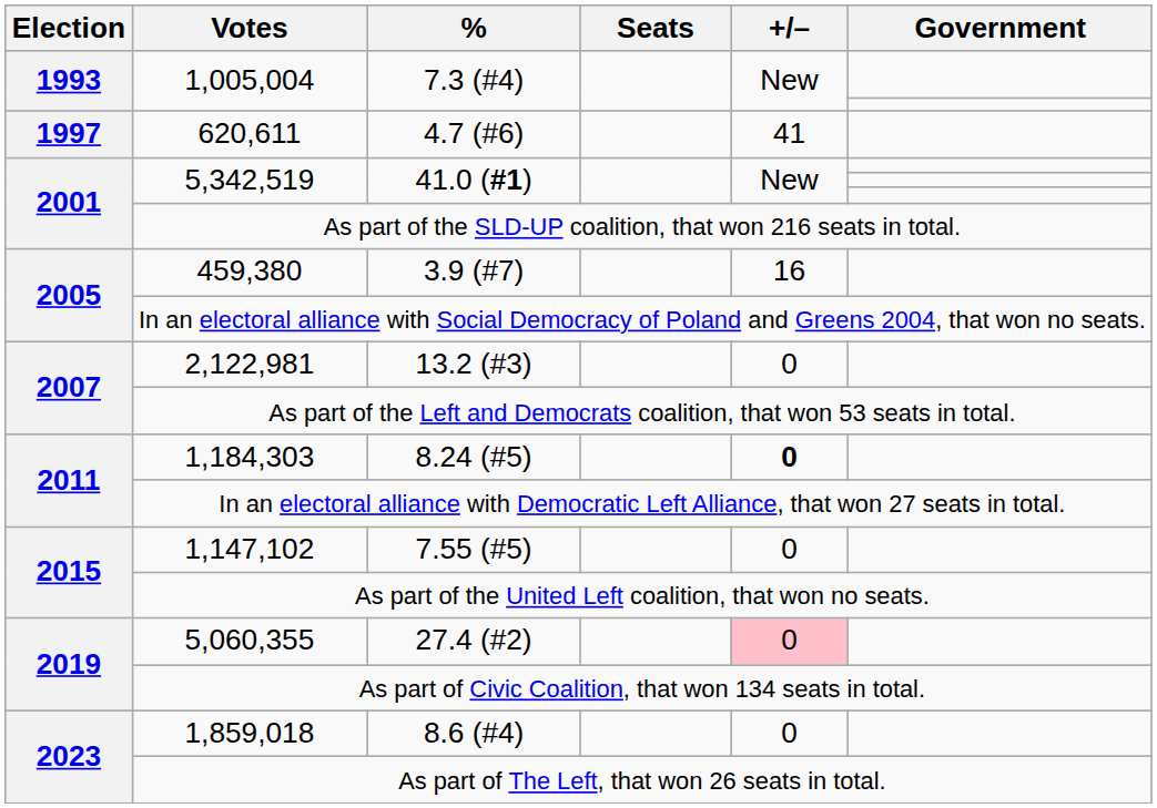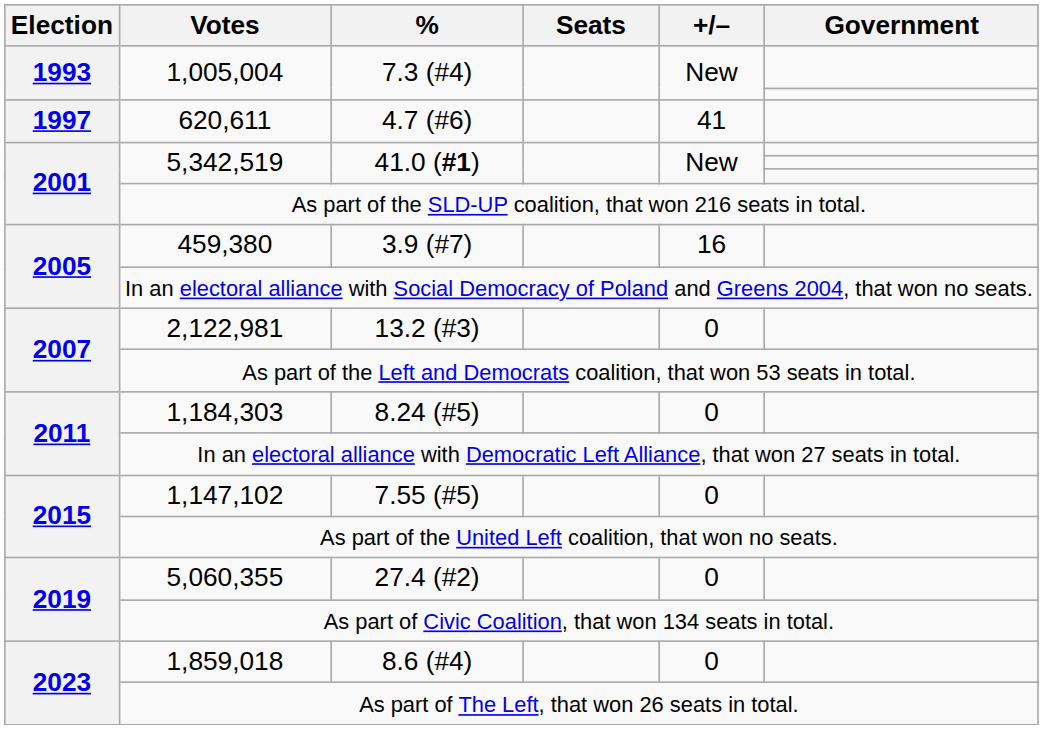1,184,303 | +/–: bold -> normal
5,060,355 | +/–: pink background -> no background
